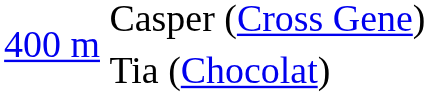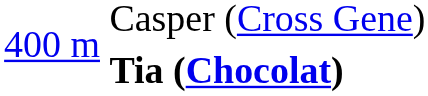Tia (Chocolat) | column 2: normal -> bold
